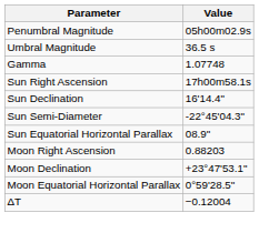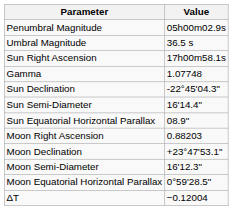rows swapped: Gamma <-> Sun Right Ascension
Sun Declination | Value: 16'14.4" -> -22°45'04.3"
Sun Semi-Diameter | Value: -22°45'04.3" -> 16'14.4"
+ row: Moon Semi-Diameter | 16'12.3"
